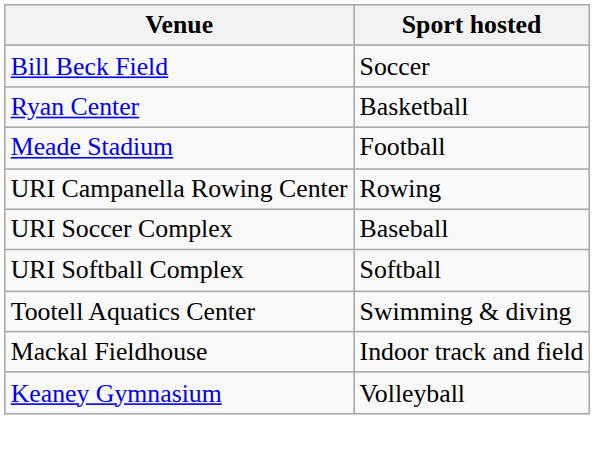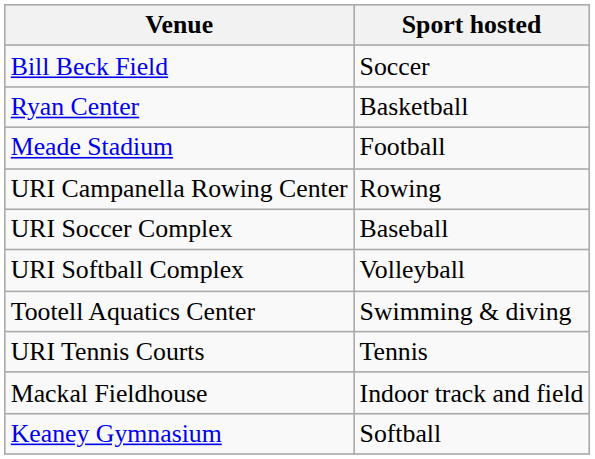URI Softball Complex | Sport hosted: Softball -> Volleyball
+ row: URI Tennis Courts | Tennis
Keaney Gymnasium | Sport hosted: Volleyball -> Softball
